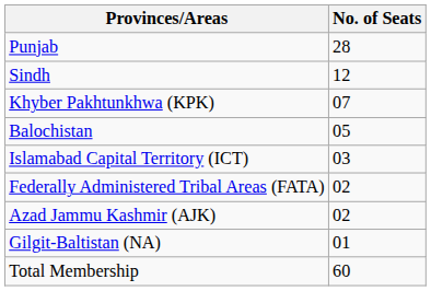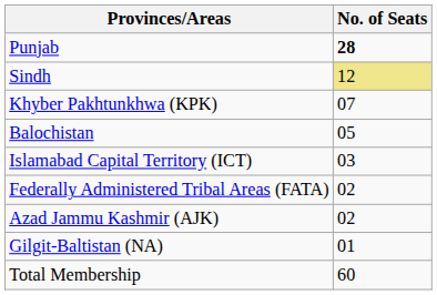Punjab | No. of Seats: normal -> bold
Sindh | No. of Seats: no background -> khaki background
